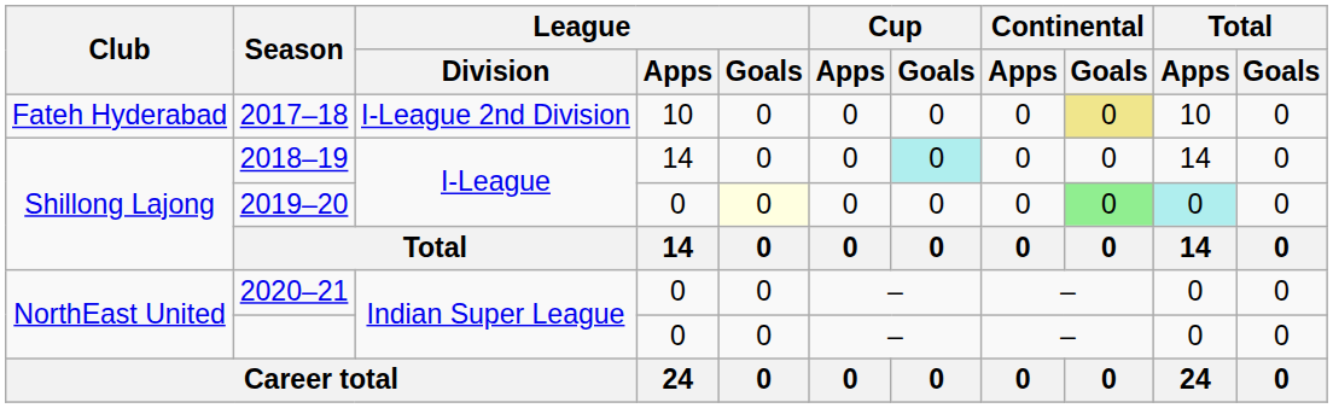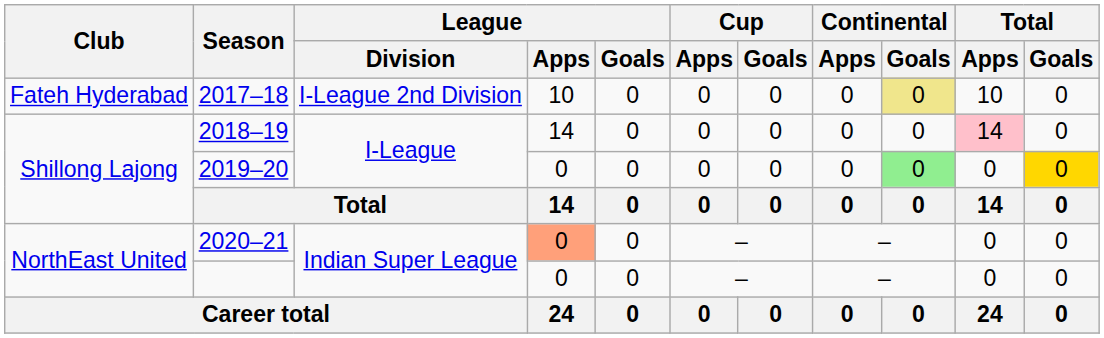2018–19 | Cup / Goals: paleturquoise background -> no background
2018–19 | Total / Apps: no background -> pink background
2019–20 | League / Goals: lightyellow background -> no background
2019–20 | Total / Apps: paleturquoise background -> no background
2019–20 | Total / Goals: no background -> gold background
2020–21 | League / Apps: no background -> lightsalmon background
